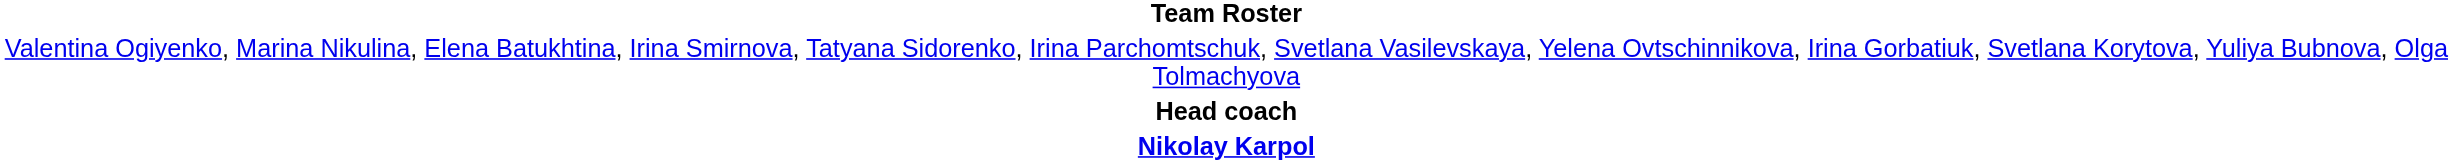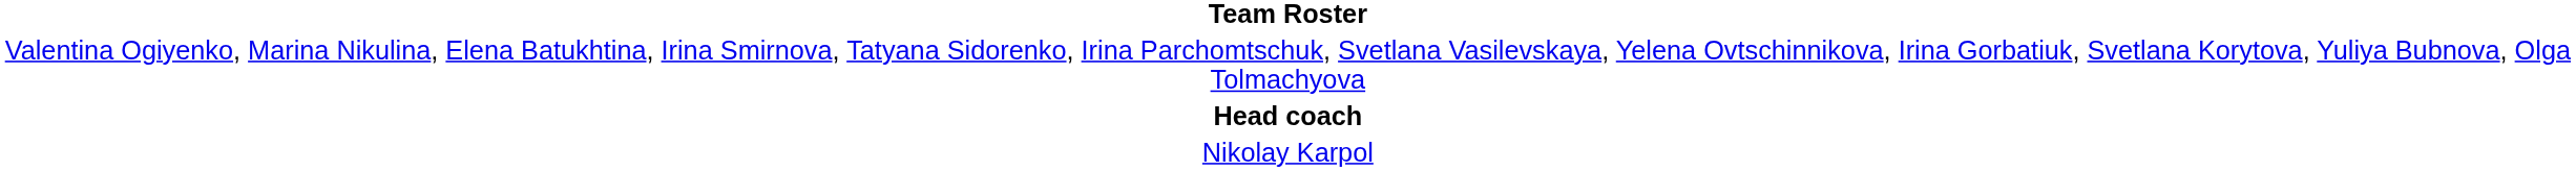row 4 | column 1: bold -> normal
